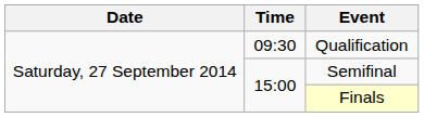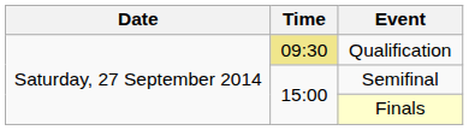Qualification | Time: no background -> khaki background
